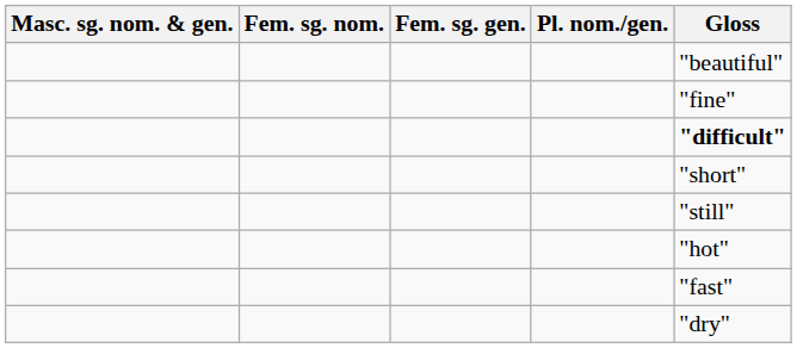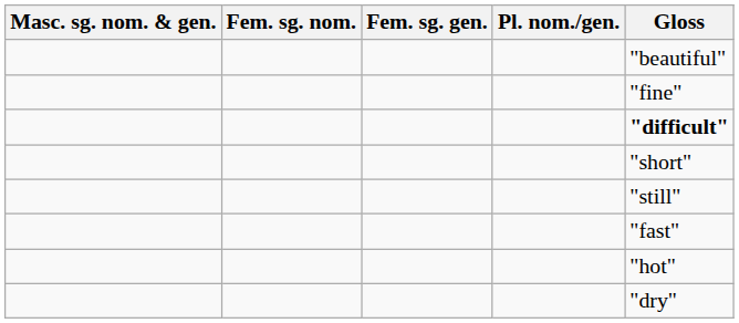row 7 | Gloss: "hot" -> "fast"
row 8 | Gloss: "fast" -> "hot"
